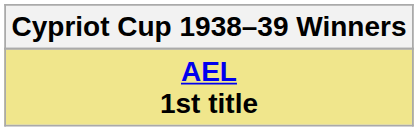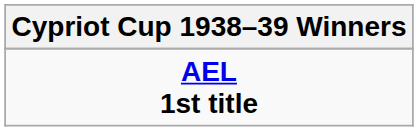row 2 | column 1: khaki background -> no background
